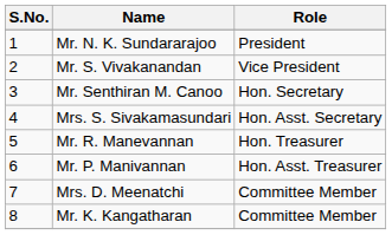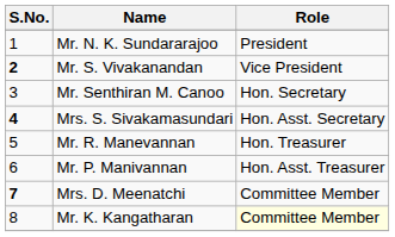Mr. S. Vivakanandan | S.No.: normal -> bold
Mrs. S. Sivakamasundari | S.No.: normal -> bold
Mrs. D. Meenatchi | S.No.: normal -> bold
Mr. K. Kangatharan | Role: no background -> lightyellow background
